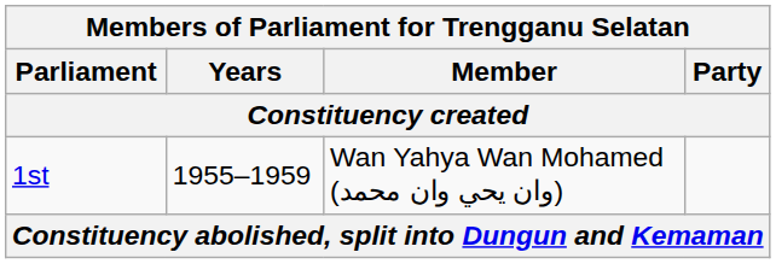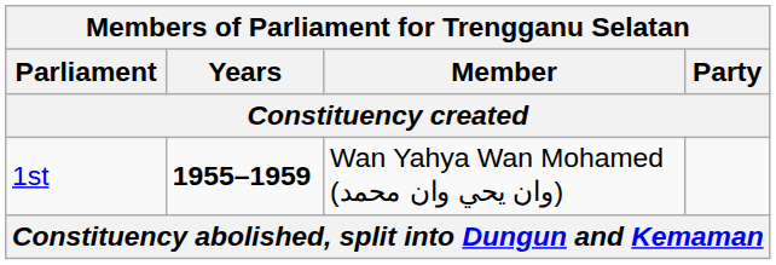1st | Years: normal -> bold
